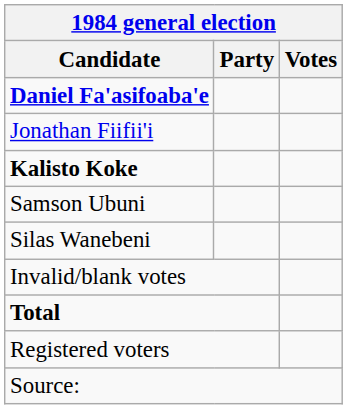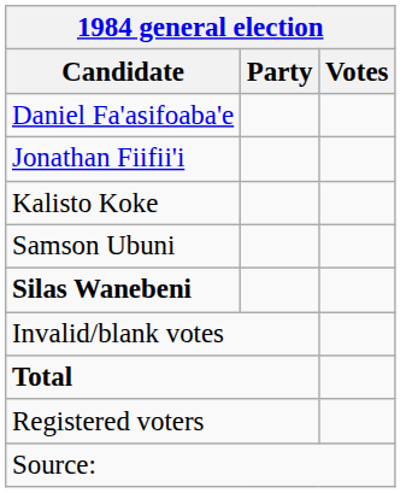Daniel Fa'asifoaba'e | Candidate: bold -> normal
Kalisto Koke | Candidate: bold -> normal
Silas Wanebeni | Candidate: normal -> bold
